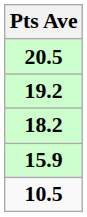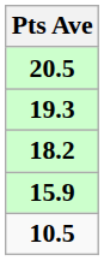row 3 | column 1: 19.2 -> 19.3
